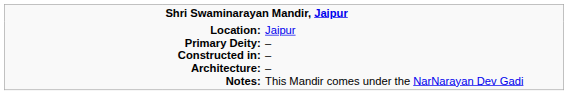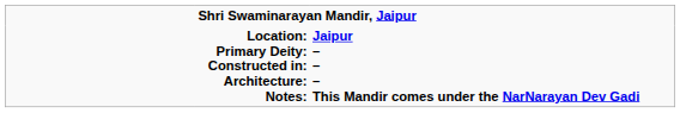row 2 | column 3: normal -> bold
